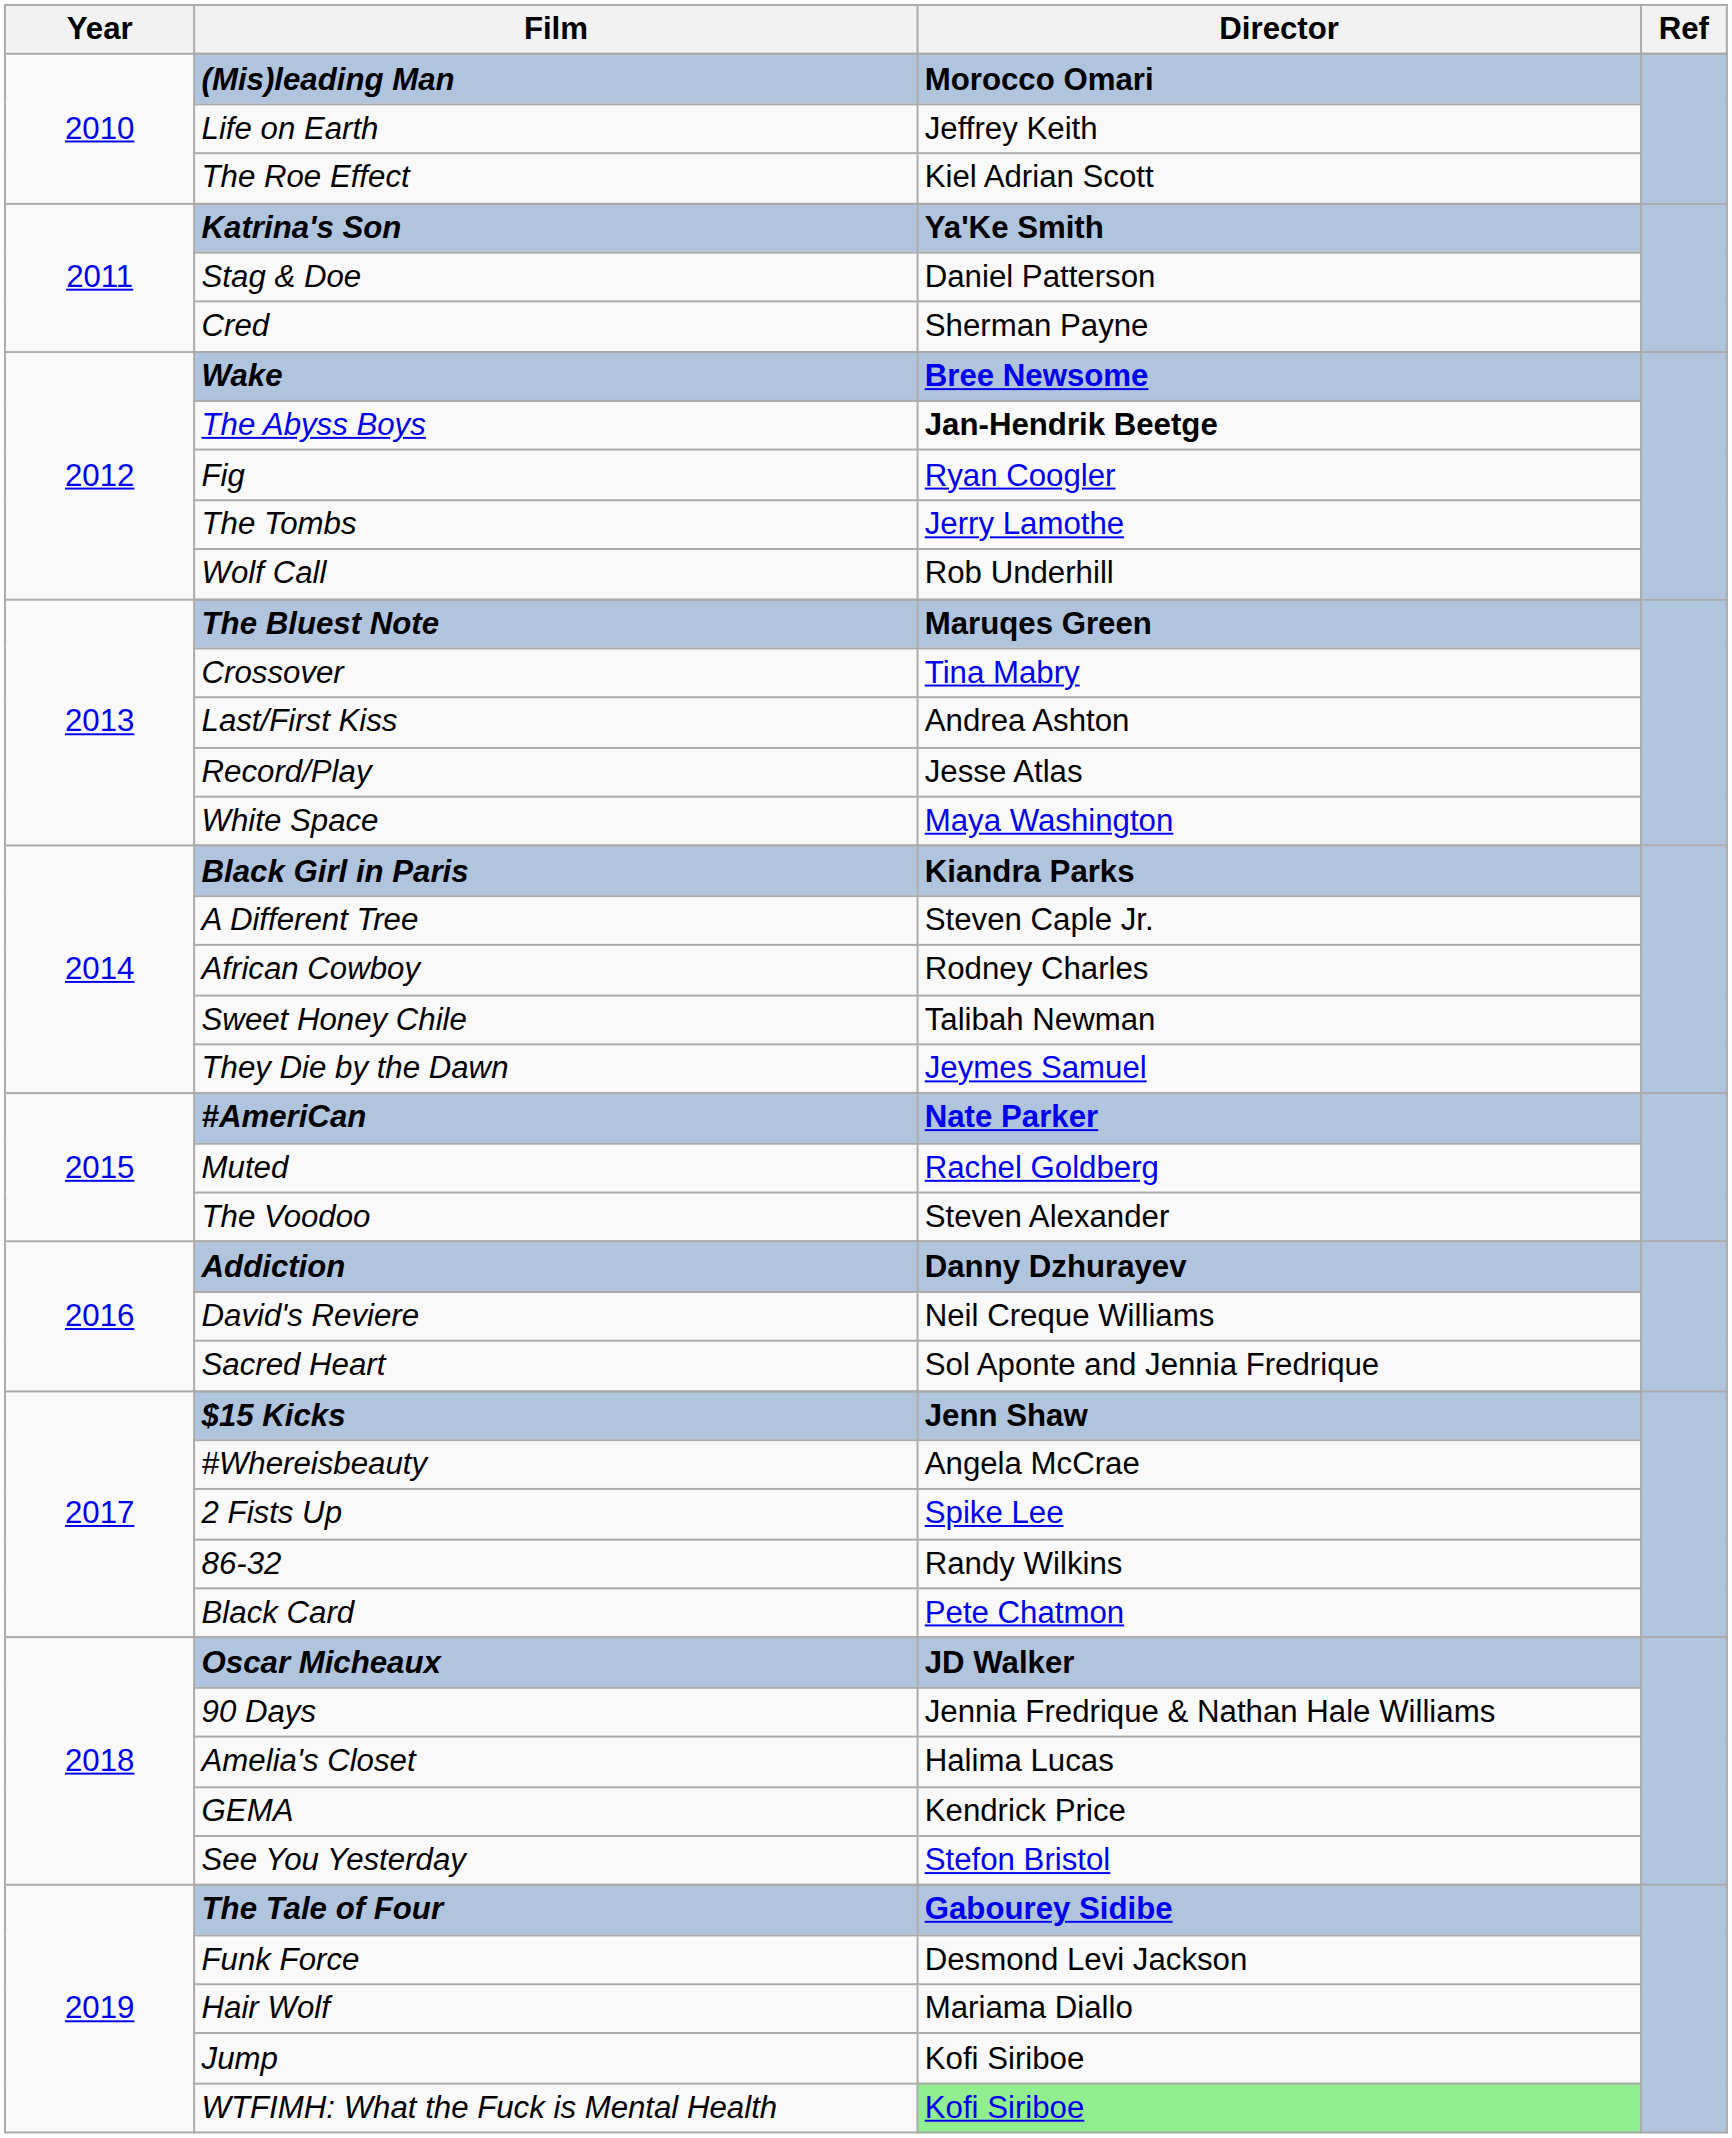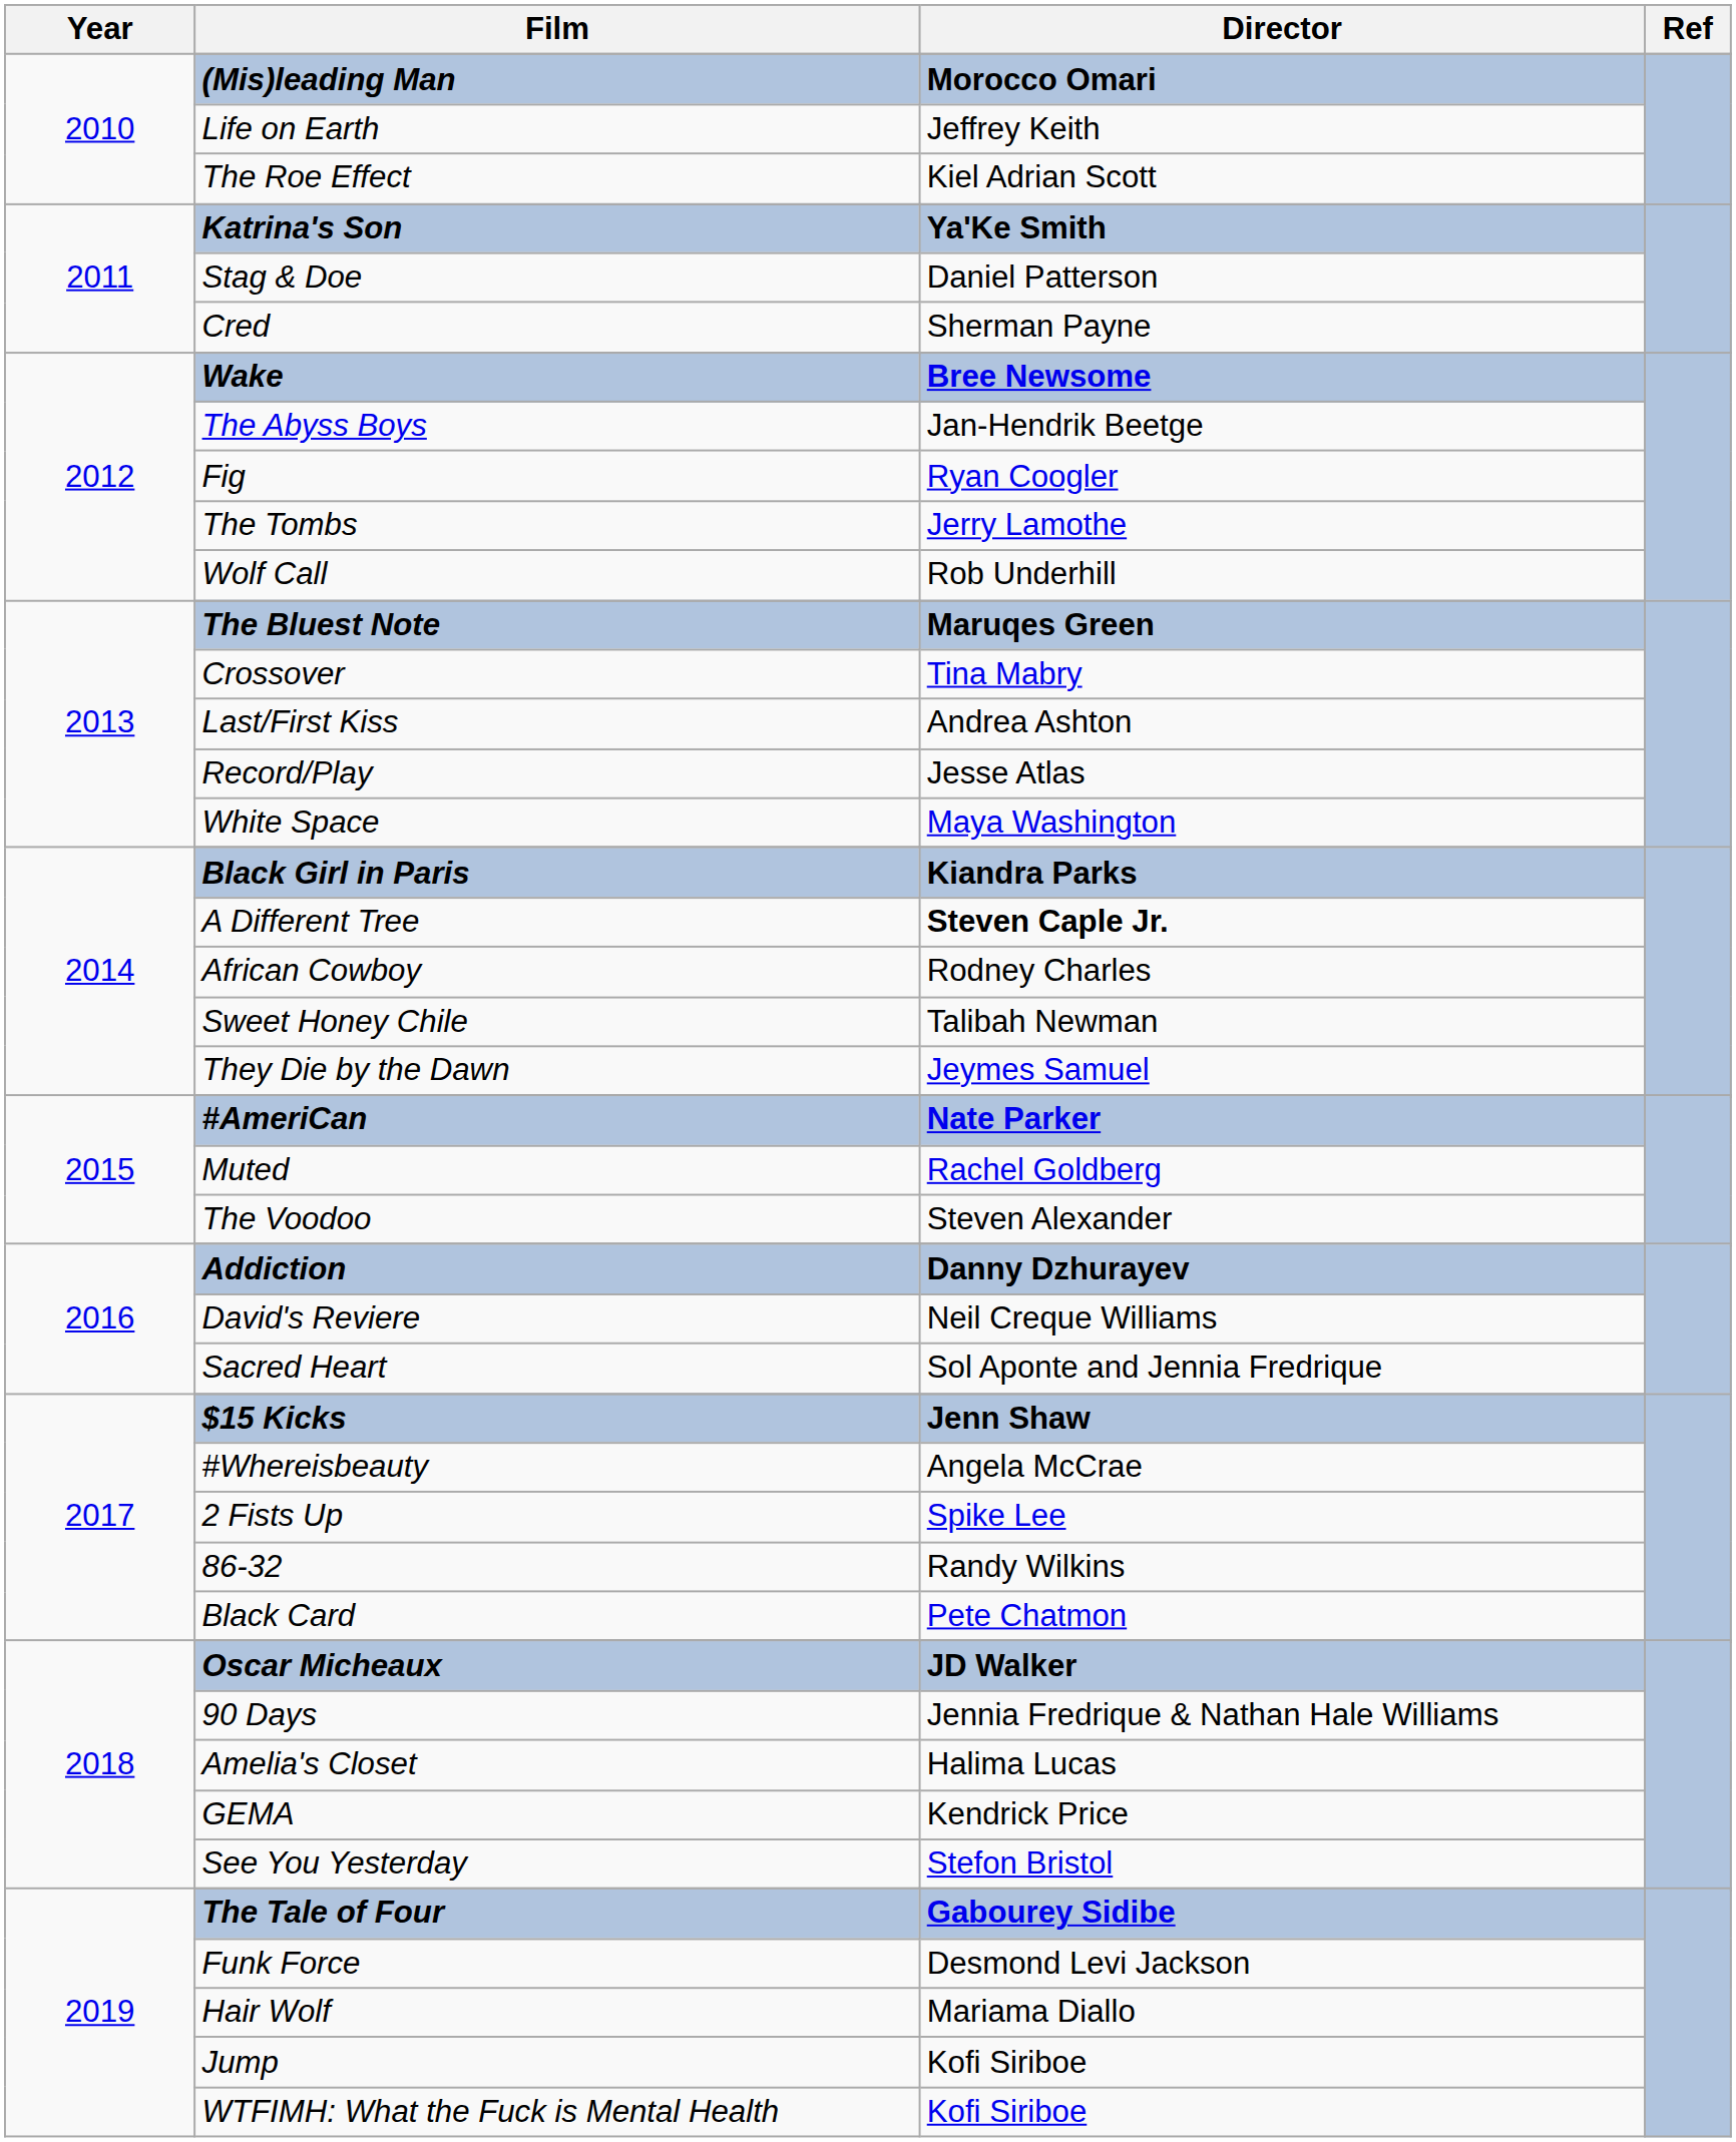The Abyss Boys | Director: bold -> normal
A Different Tree | Director: normal -> bold
WTFIMH: What the Fuck is Mental Health | Director: lightgreen background -> no background
